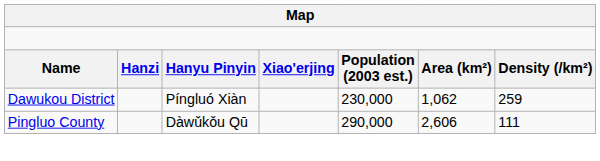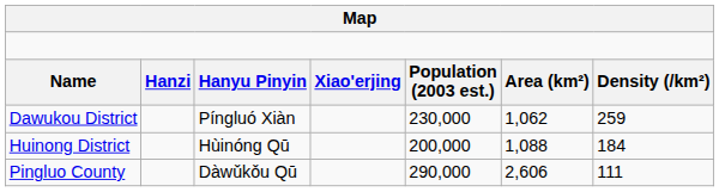+ row: Huinong District | Hùinóng Qū | 200,000 | 1,088 | 184
